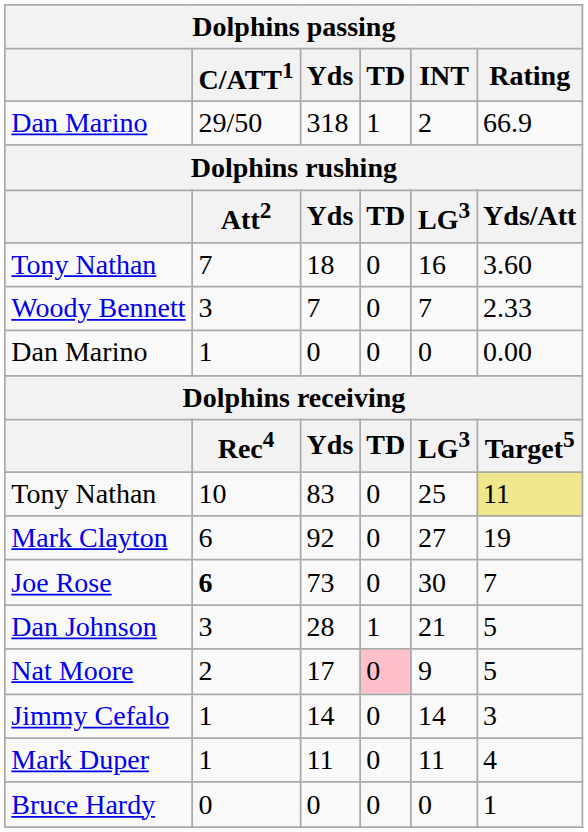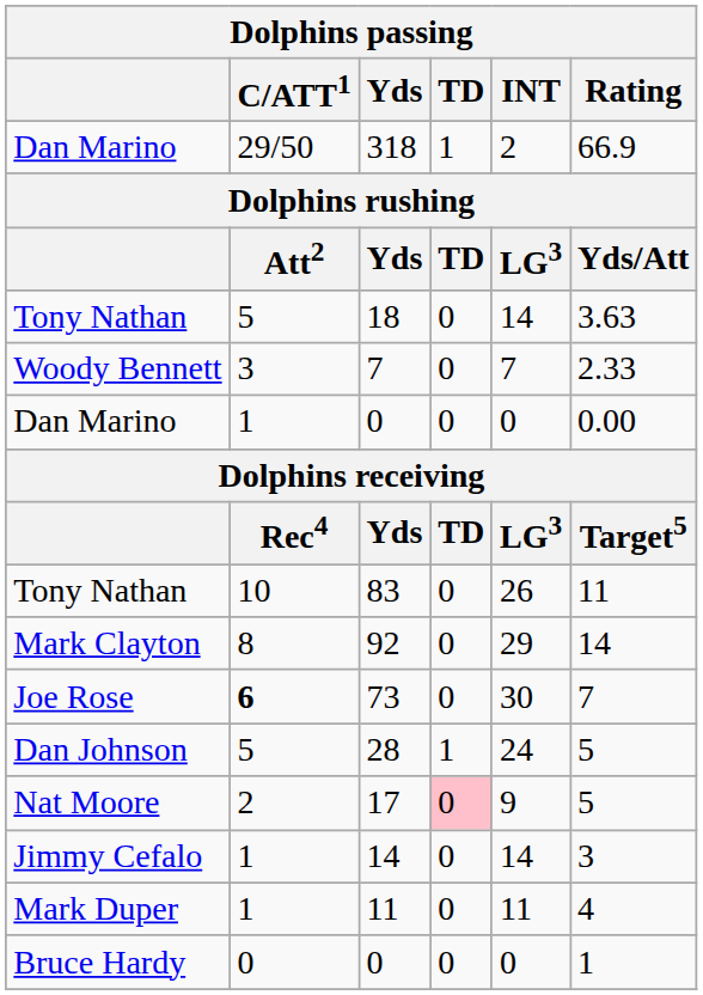18 | C/ATT1: 7 -> 5
18 | INT: 16 -> 14
18 | Rating: 3.60 -> 3.63
83 | INT: 25 -> 26
83 | Rating: khaki background -> no background
92 | C/ATT1: 6 -> 8
92 | INT: 27 -> 29
92 | Rating: 19 -> 14
28 | C/ATT1: 3 -> 5
28 | INT: 21 -> 24
